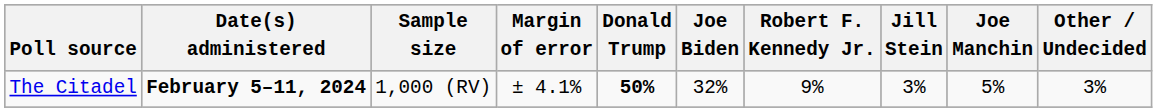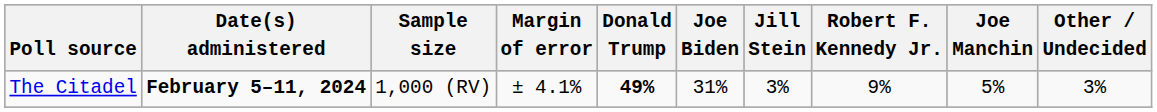columns swapped: Robert F. Kennedy Jr. <-> Jill Stein
The Citadel | Donald Trump: 50% -> 49%
The Citadel | Joe Biden: 32% -> 31%
